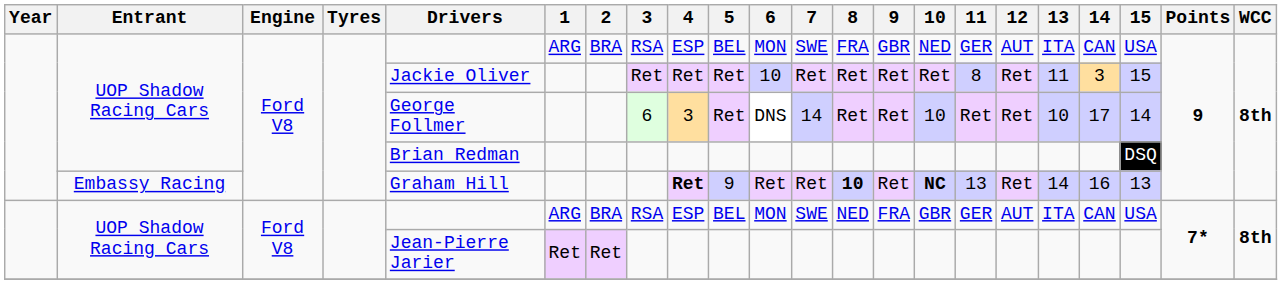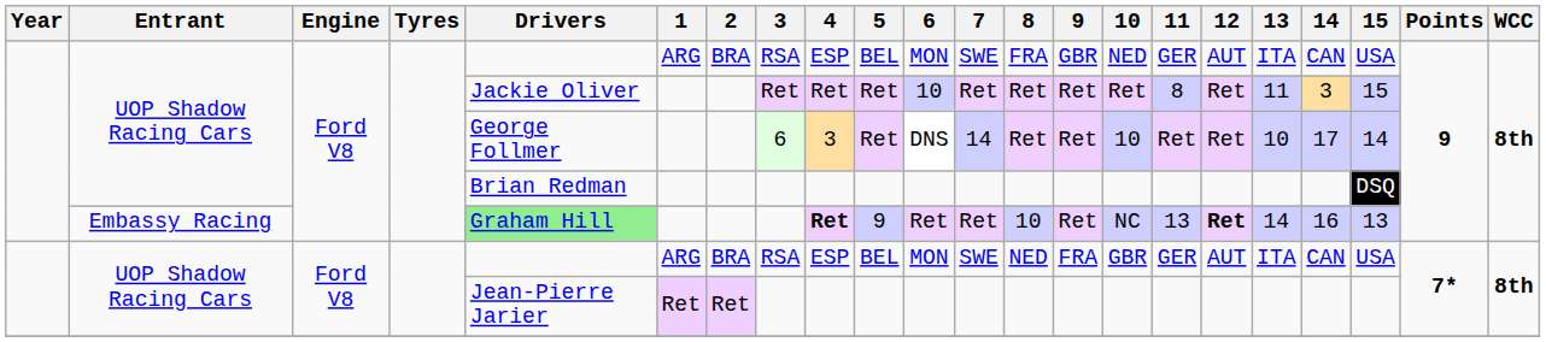Embassy Racing | Drivers: no background -> lightgreen background
Embassy Racing | 8: bold -> normal
Embassy Racing | 10: bold -> normal
Embassy Racing | 12: normal -> bold
